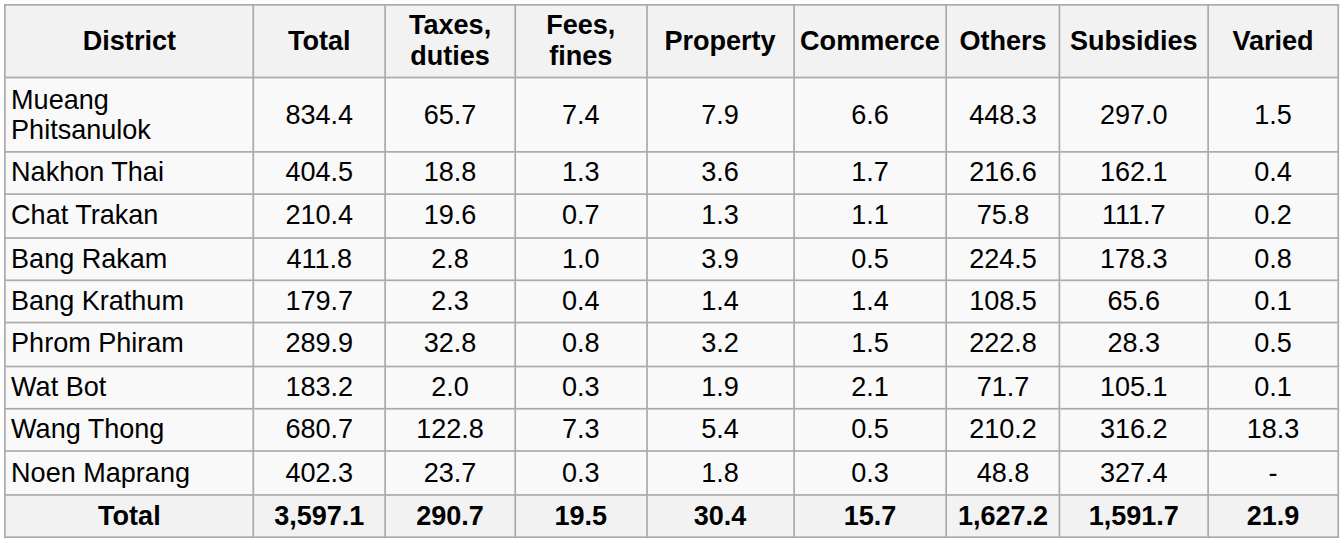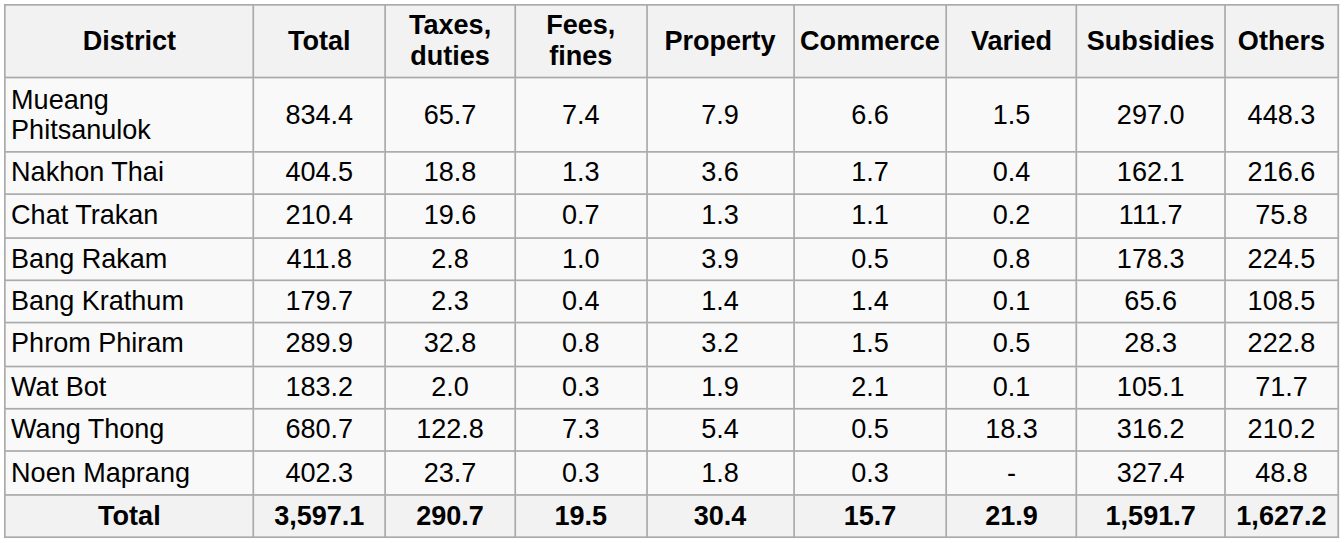columns swapped: Varied <-> Others
